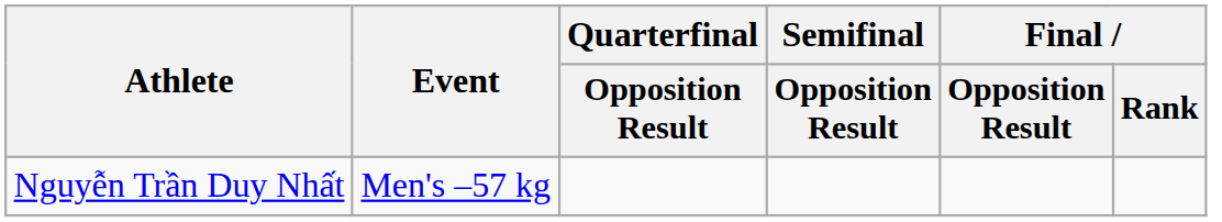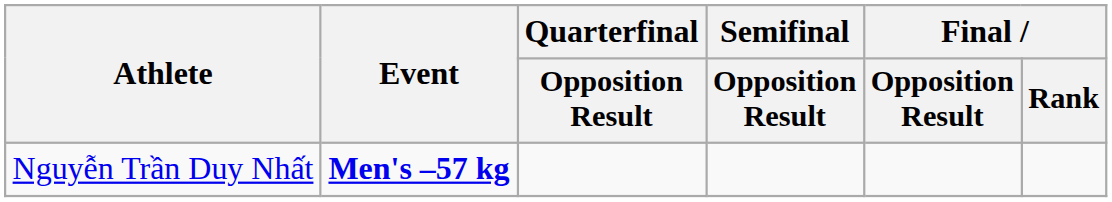Nguyễn Trần Duy Nhất | Event: normal -> bold
